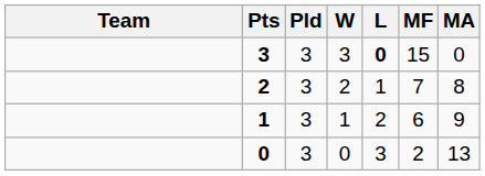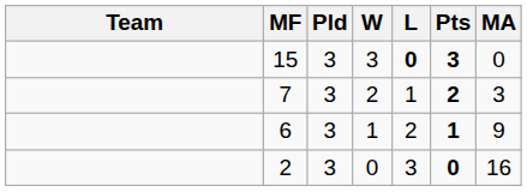columns swapped: Pts <-> MF
row 3 | MA: 8 -> 3
row 5 | MA: 13 -> 16
